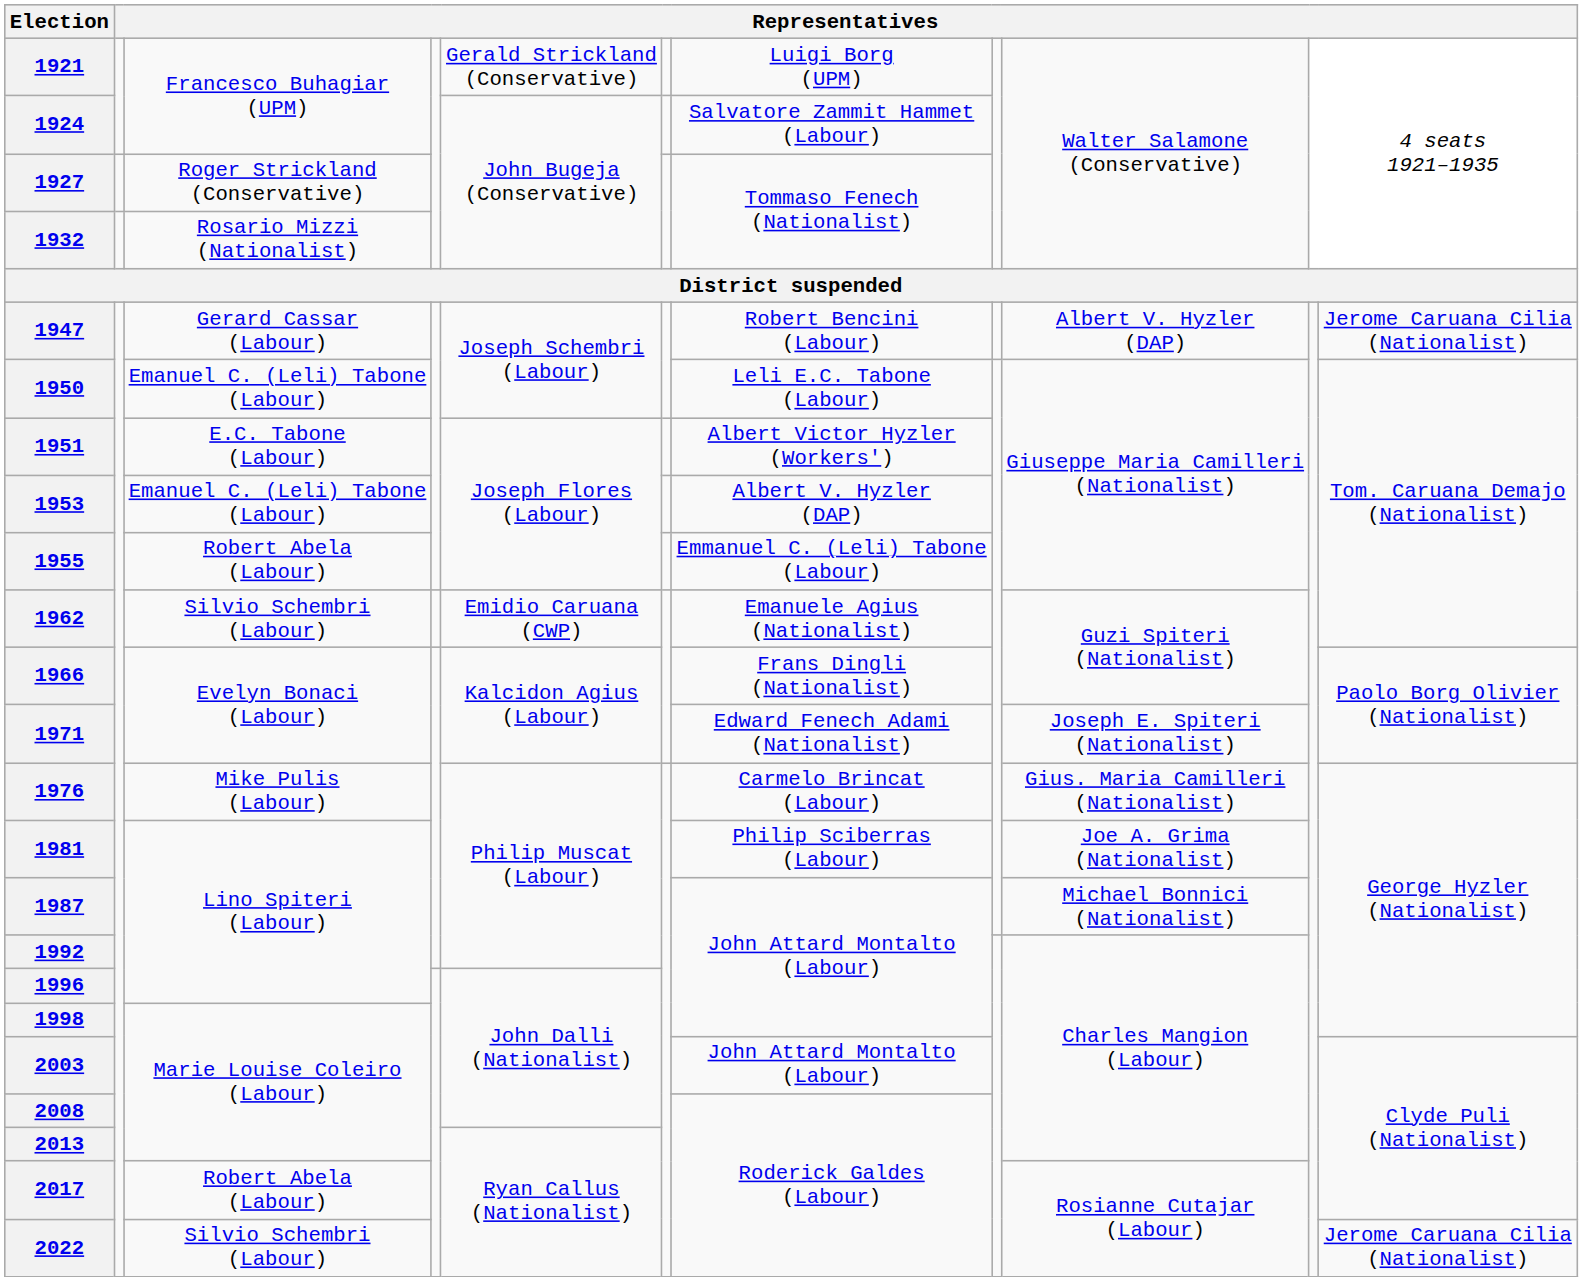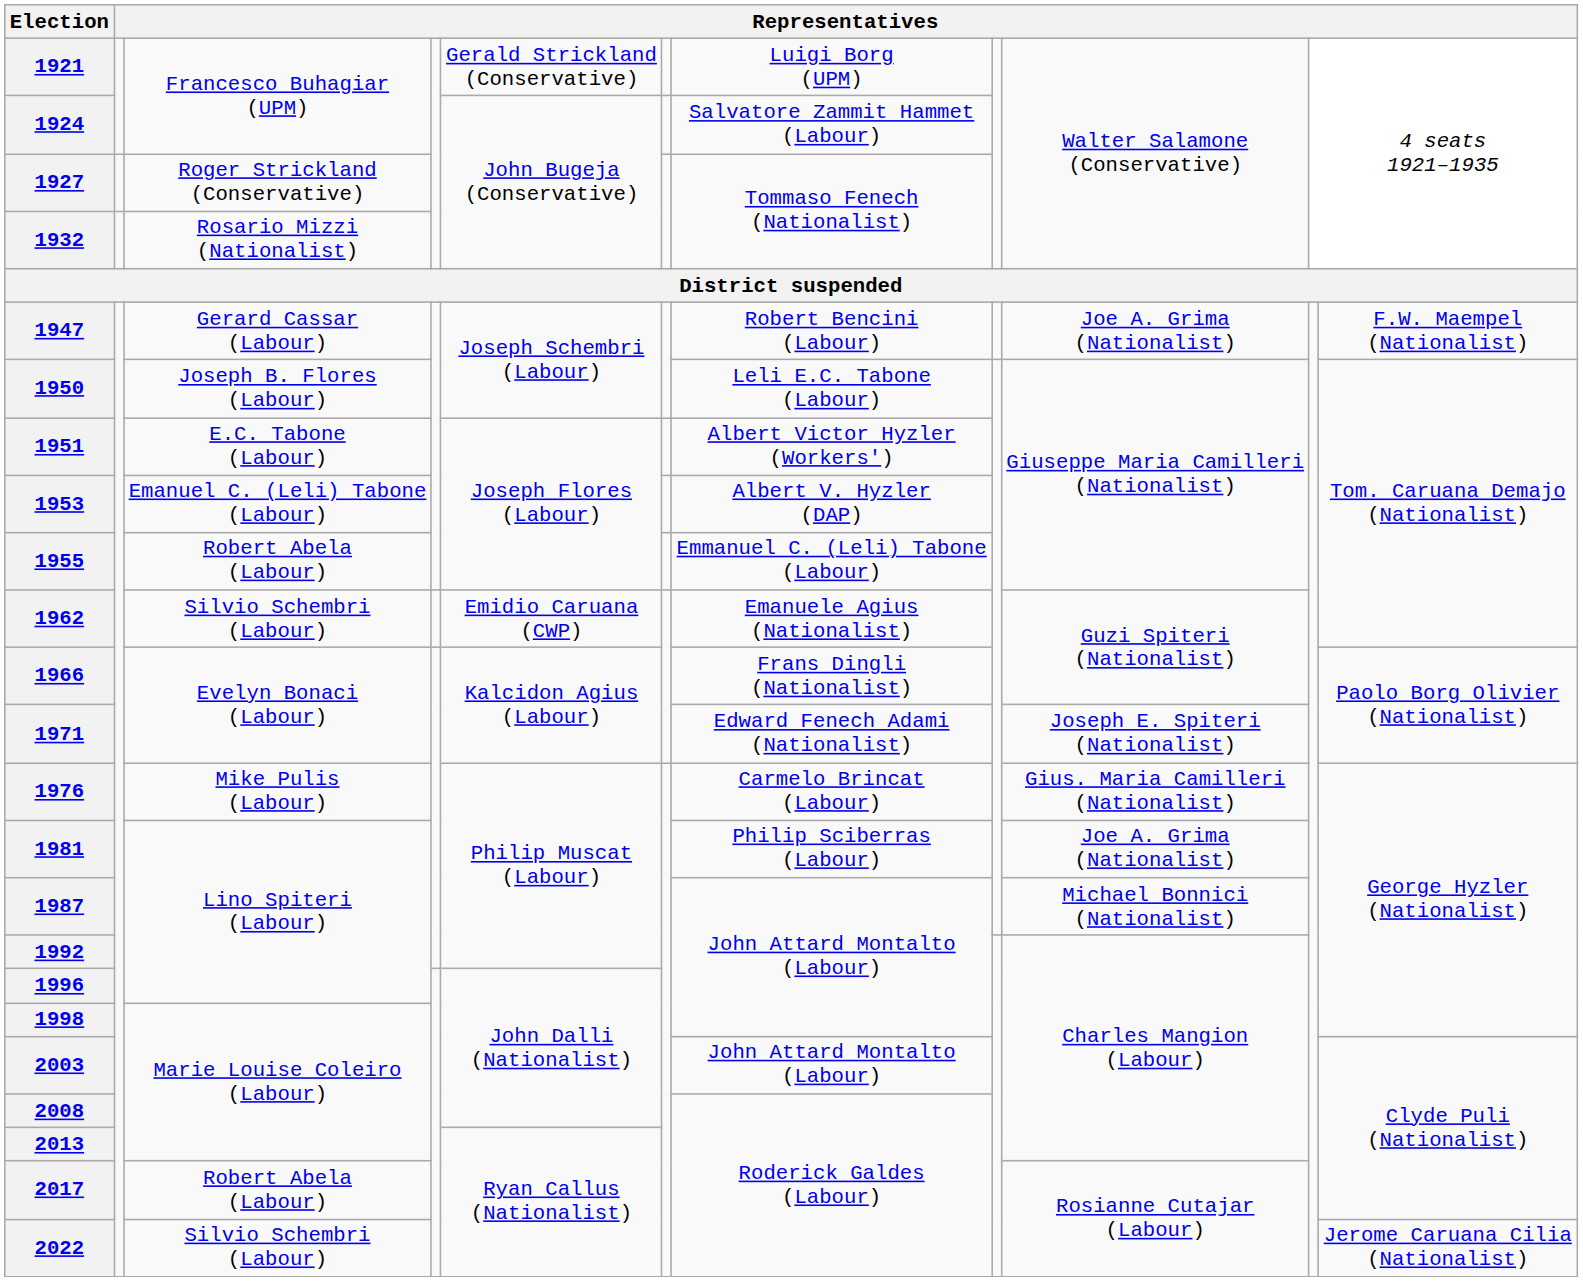1947 | column 9: Albert V. Hyzler (DAP) -> Joe A. Grima (Nationalist)
1947 | column 11: Jerome Caruana Cilia (Nationalist) -> F.W. Maempel (Nationalist)
1950 | column 3: Emanuel C. (Leli) Tabone (Labour) -> Joseph B. Flores (Labour)
